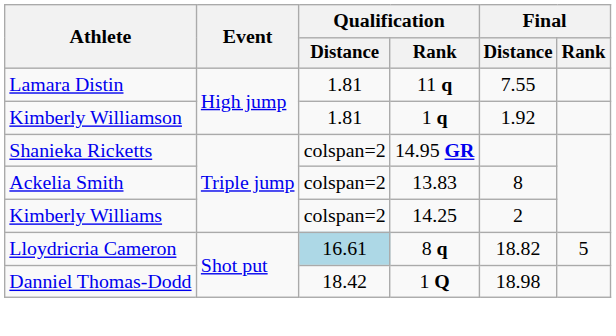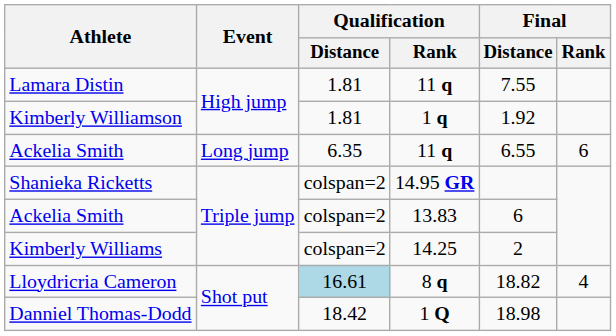+ row: Ackelia Smith | Long jump | 6.35 | 11 q | 6.55 | 6
Ackelia Smith / 13.83 | Final / Distance: 8 -> 6
Lloydricria Cameron | Final / Rank: 5 -> 4
